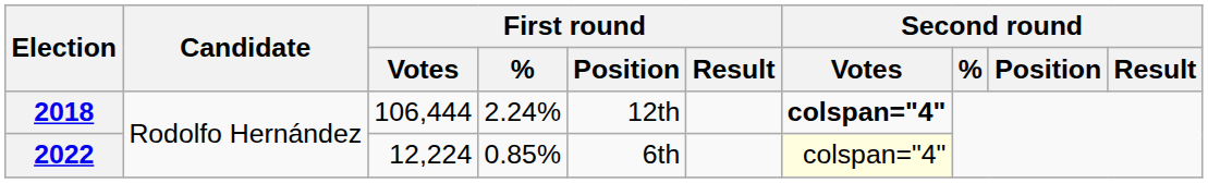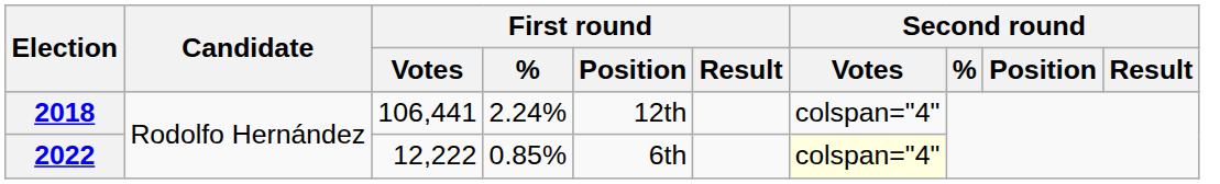2018 | First round / Votes: 106,444 -> 106,441
2018 | Second round / Votes: bold -> normal
2022 | First round / Votes: 12,224 -> 12,222
